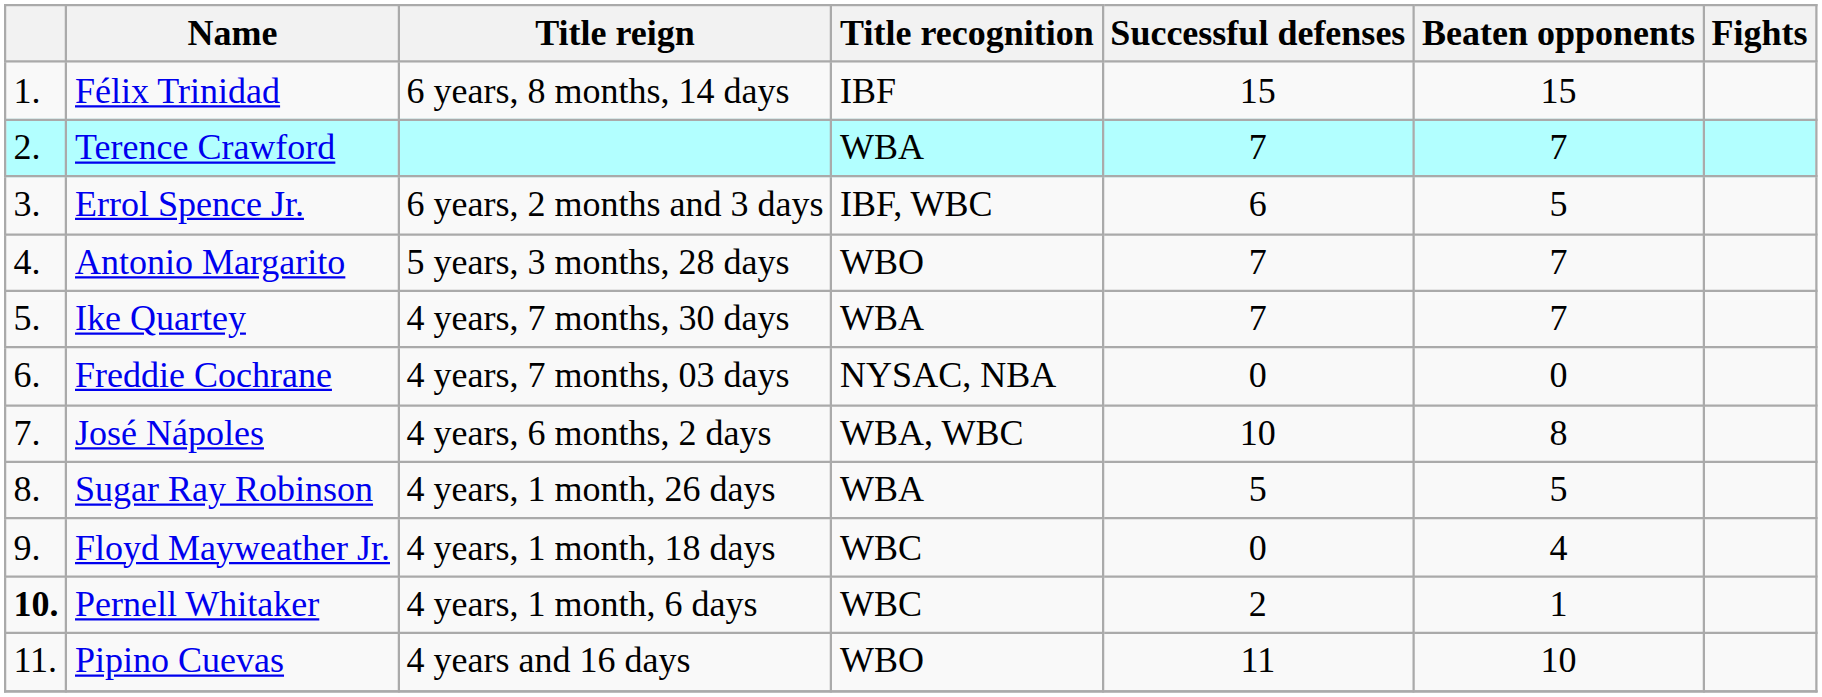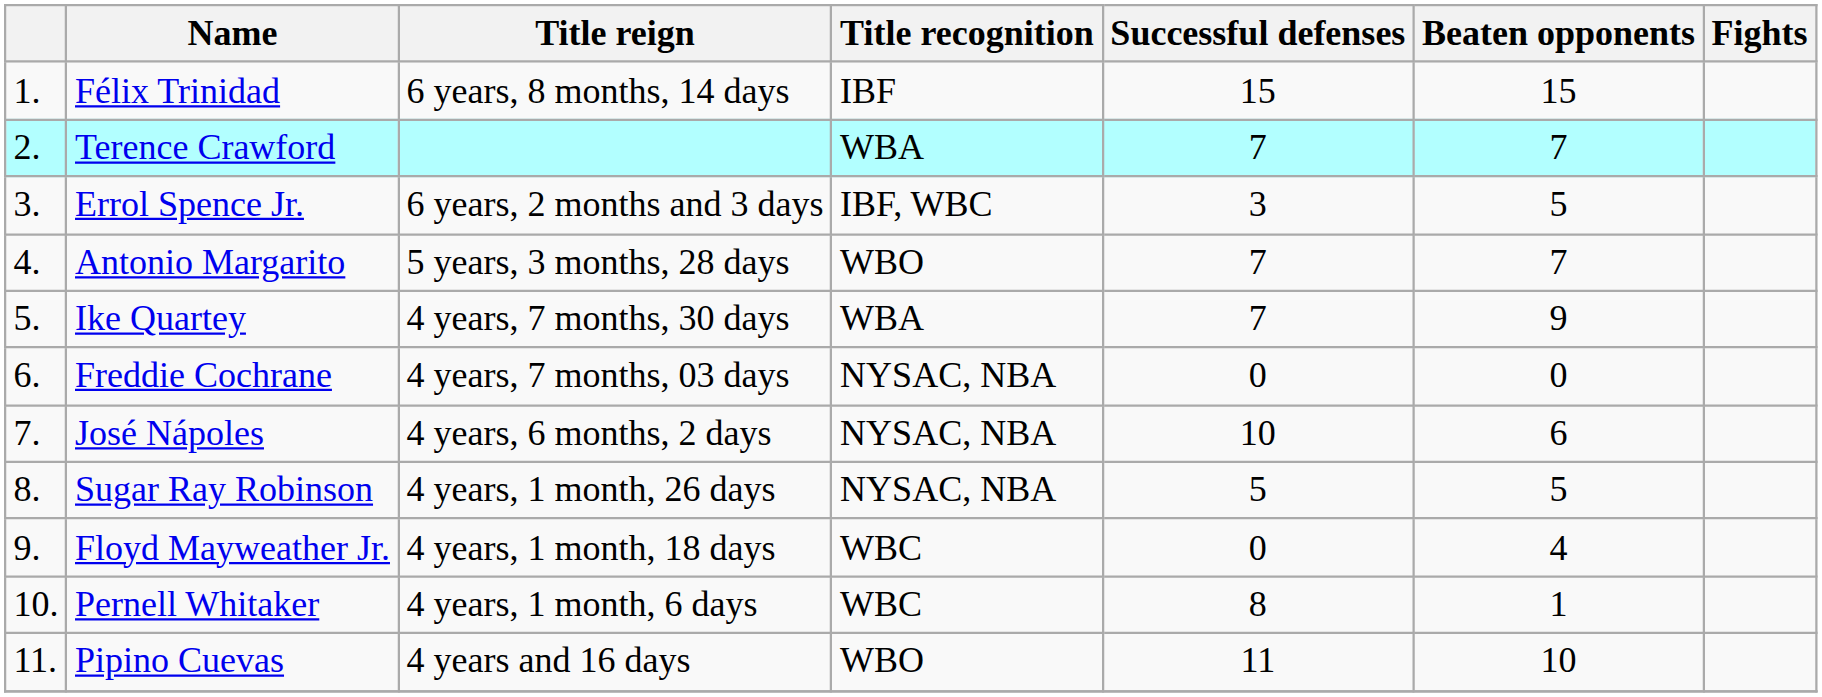Errol Spence Jr. | Successful defenses: 6 -> 3
Ike Quartey | Beaten opponents: 7 -> 9
José Nápoles | Title recognition: WBA, WBC -> NYSAC, NBA
José Nápoles | Beaten opponents: 8 -> 6
Sugar Ray Robinson | Title recognition: WBA -> NYSAC, NBA
Pernell Whitaker | column 1: bold -> normal
Pernell Whitaker | Successful defenses: 2 -> 8
